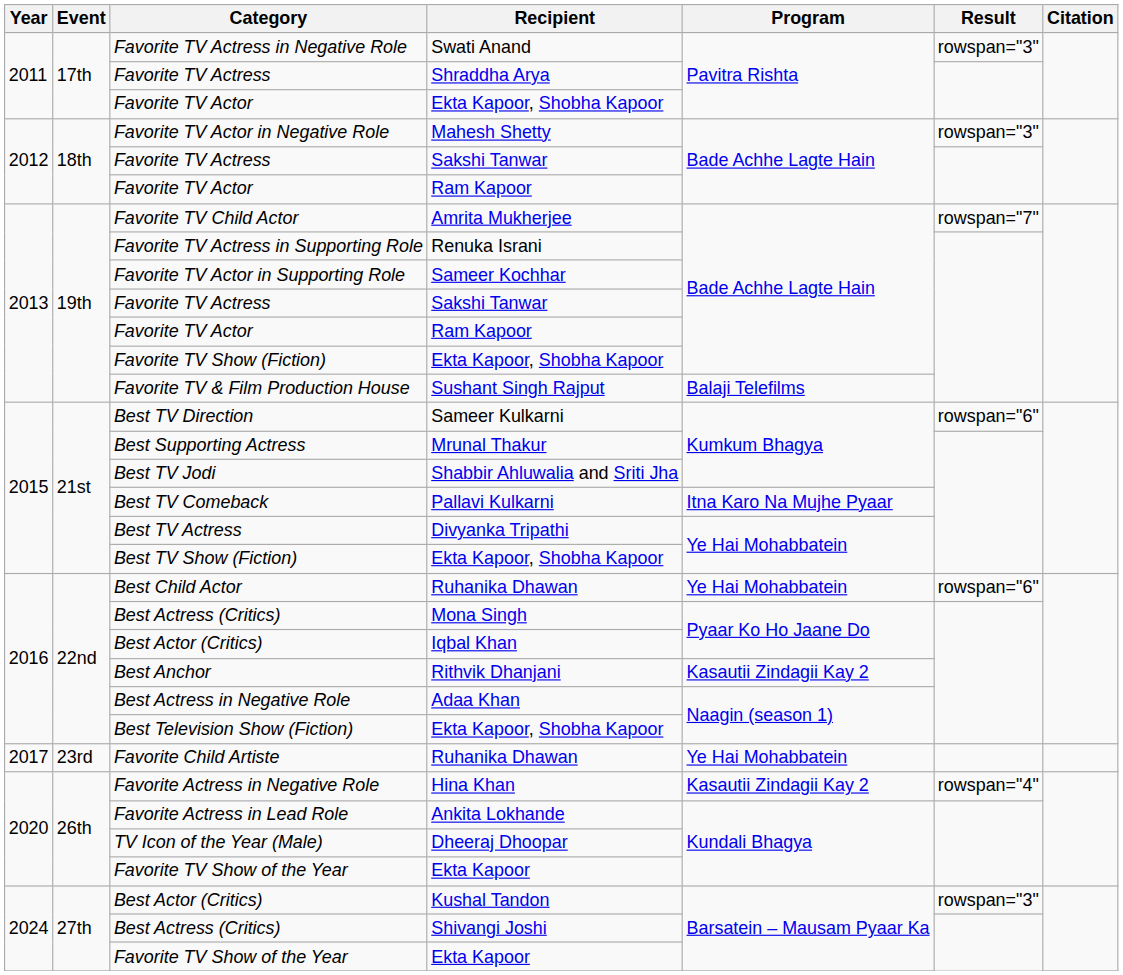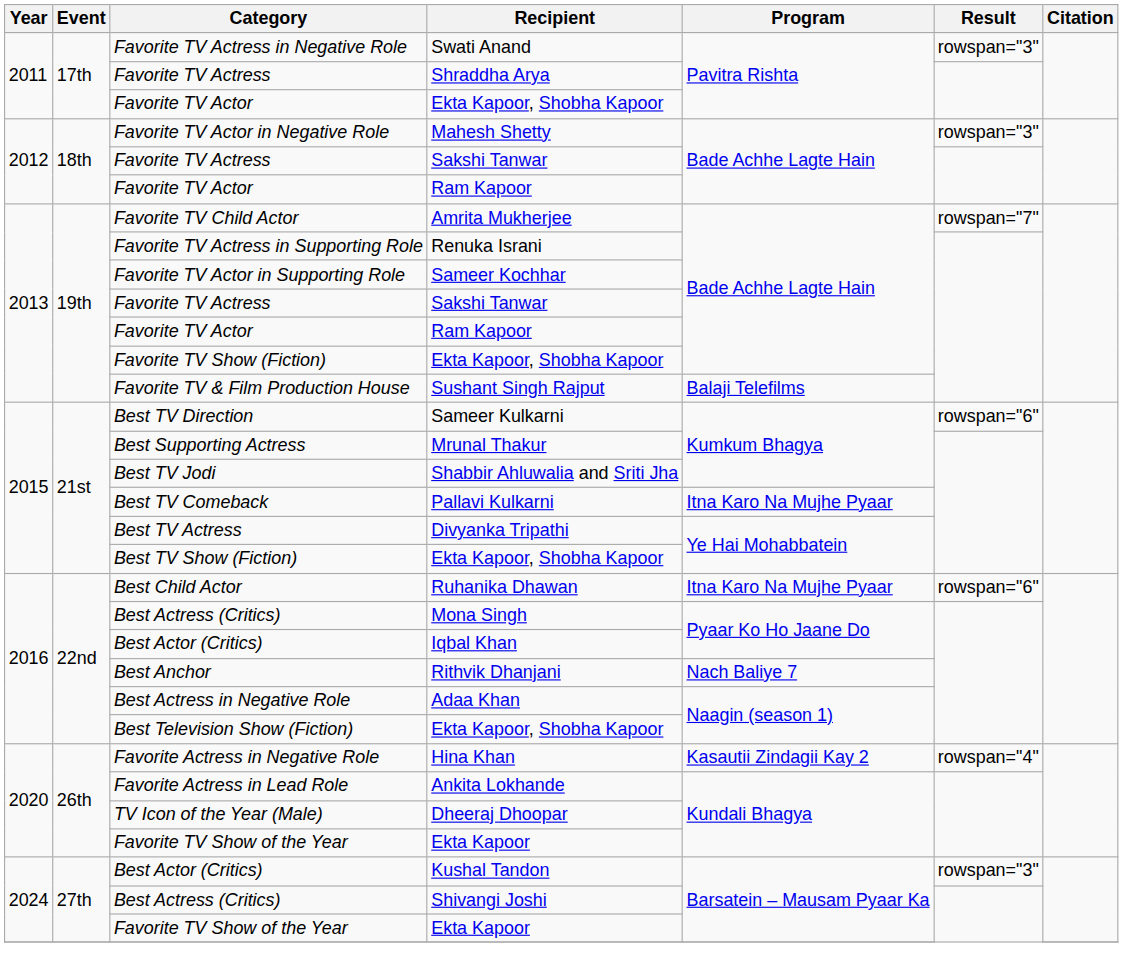Best Child Actor | Program: Ye Hai Mohabbatein -> Itna Karo Na Mujhe Pyaar
Best Anchor | Program: Kasautii Zindagii Kay 2 -> Nach Baliye 7
- row: 2017 | 23rd | Favorite Child Artiste | Ruhanika Dhawan | Ye Hai Mohabbatein
